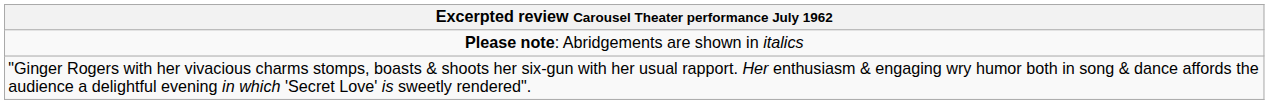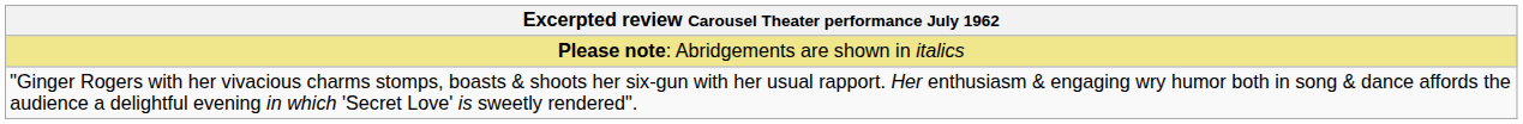row 2 | column 1: no background -> khaki background
